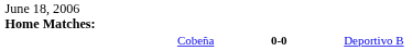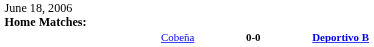Cobeña | column 3: normal -> bold
